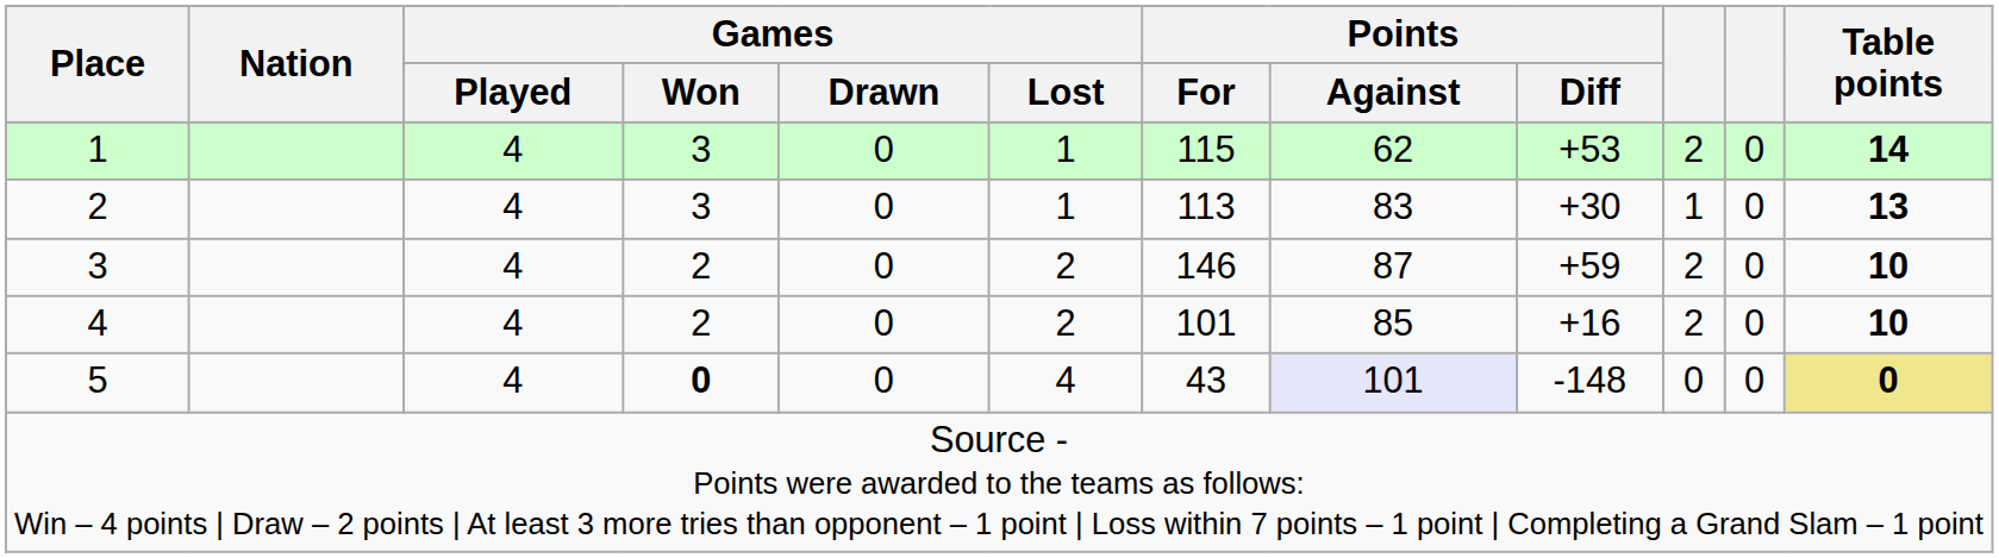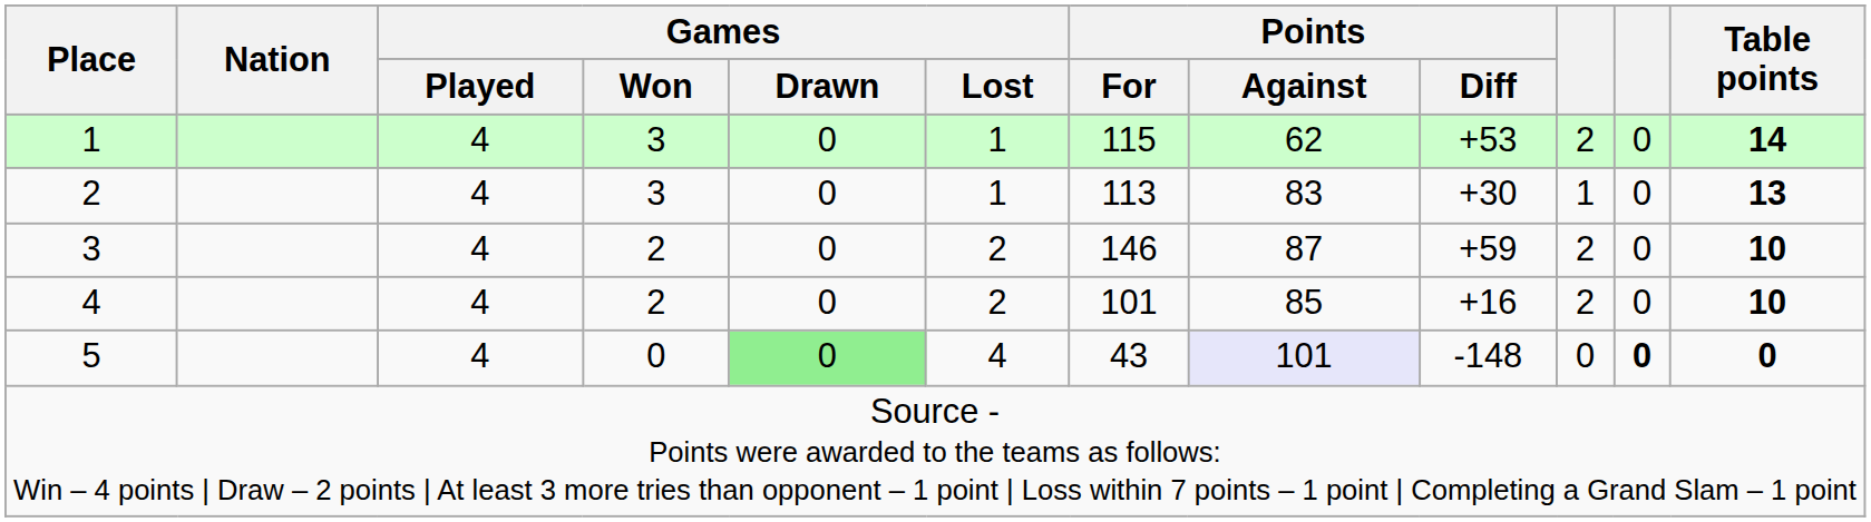5 | Games / Won: bold -> normal
5 | Games / Drawn: no background -> lightgreen background
5 | column 11: normal -> bold
5 | Table points: khaki background -> no background
